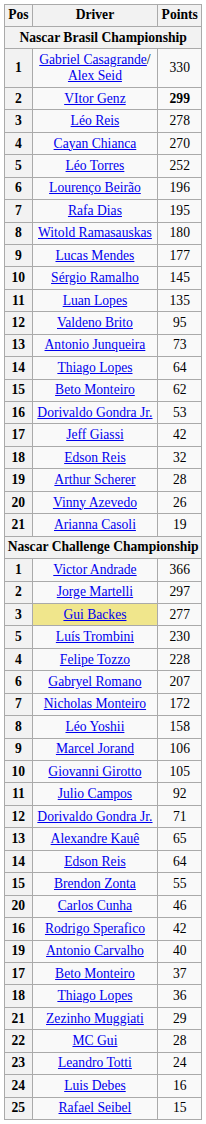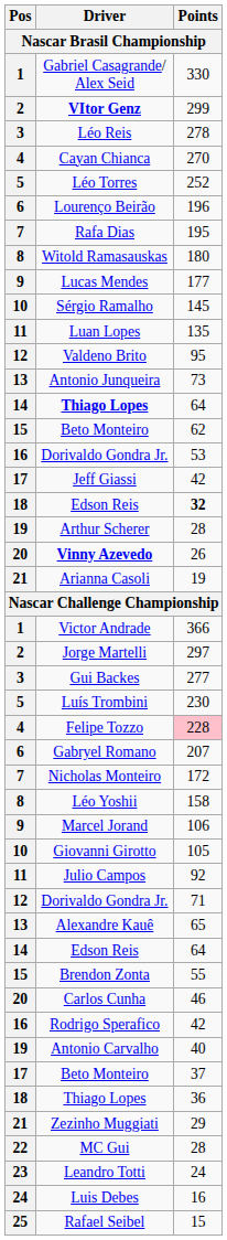VItor Genz | Driver: normal -> bold
VItor Genz | Points: bold -> normal
Thiago Lopes / 64 | Driver: normal -> bold
Edson Reis / 32 | Points: normal -> bold
Vinny Azevedo | Driver: normal -> bold
Gui Backes | Driver: khaki background -> no background
Felipe Tozzo | Points: no background -> pink background
